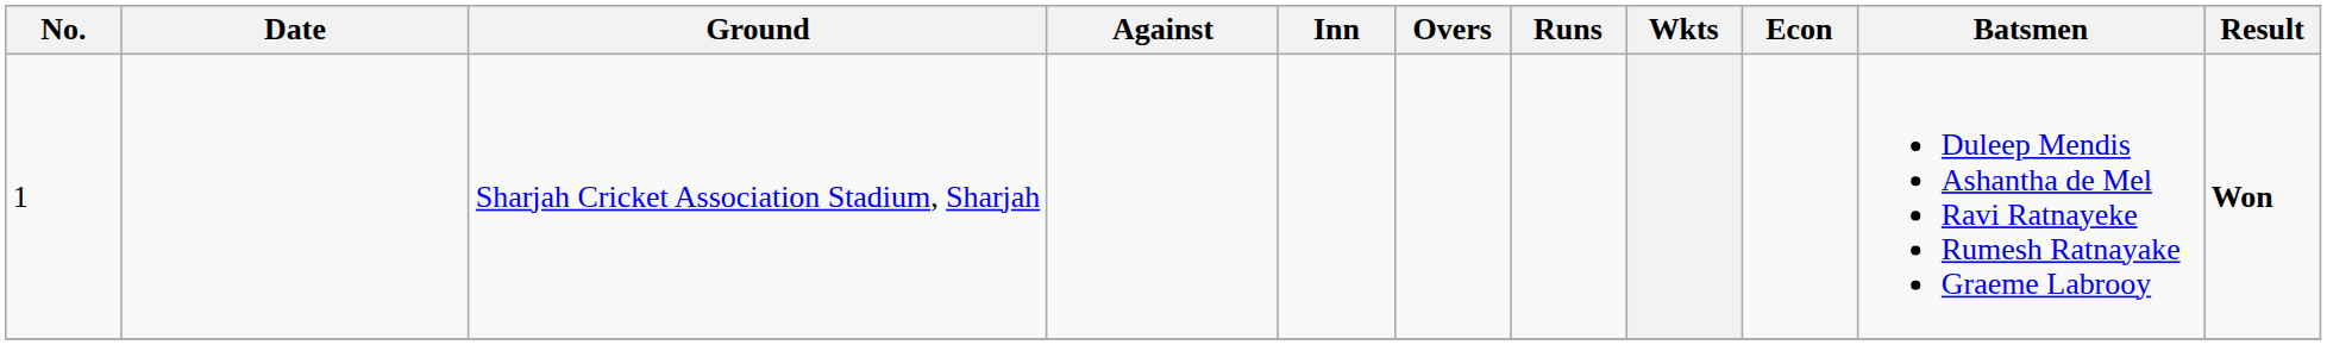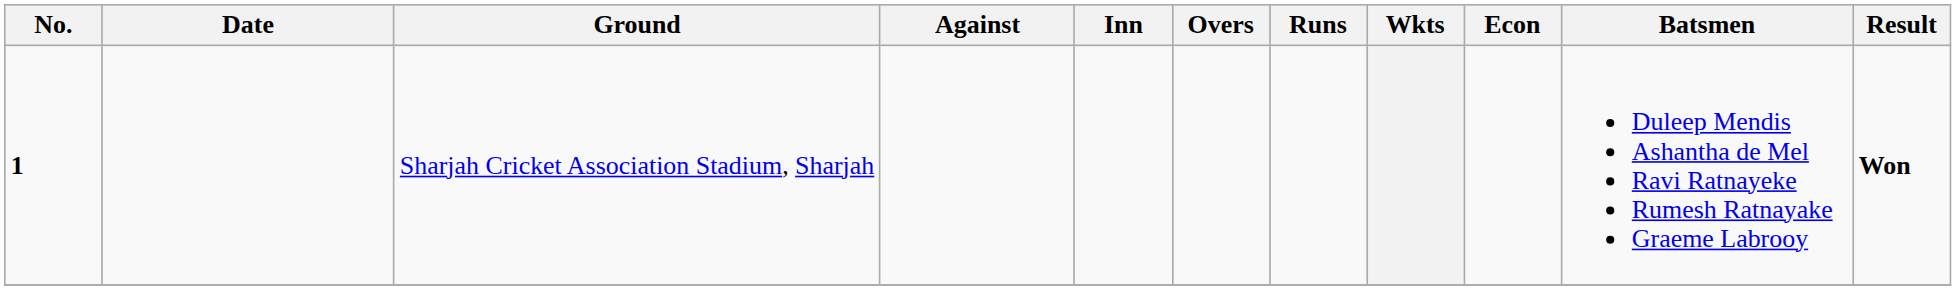Sharjah Cricket Association Stadium, Sharjah | No.: normal -> bold
